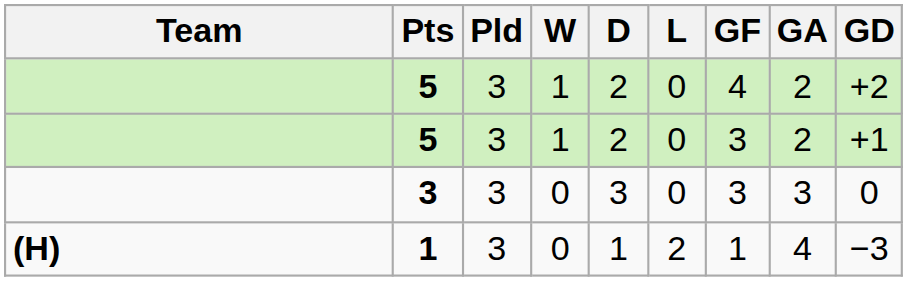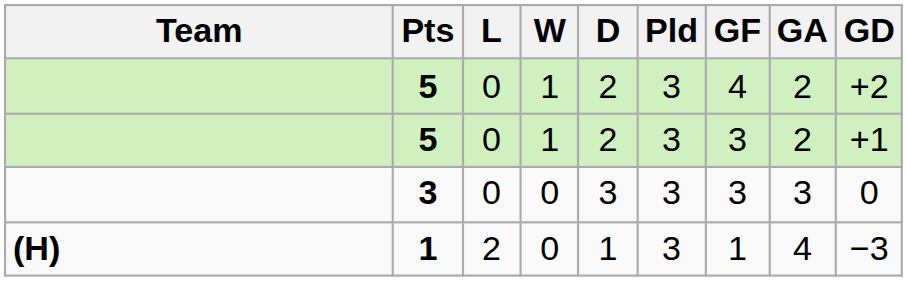columns swapped: Pld <-> L
